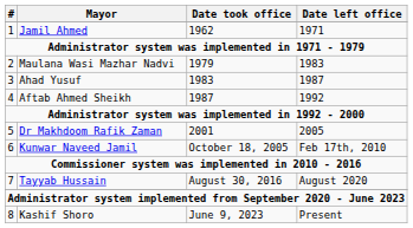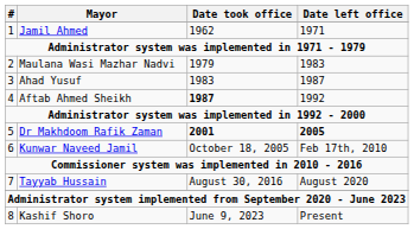Aftab Ahmed Sheikh | Date took office: normal -> bold
Dr Makhdoom Rafik Zaman | Date took office: normal -> bold
Dr Makhdoom Rafik Zaman | Date left office: normal -> bold
